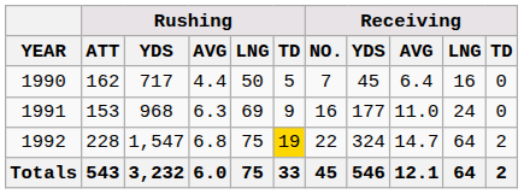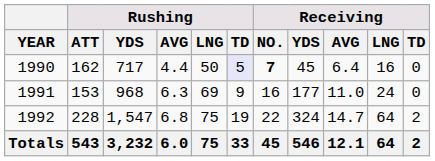1990 | Rushing / TD: no background -> lavender background
1990 | Receiving / NO.: normal -> bold
1992 | Rushing / TD: gold background -> no background
